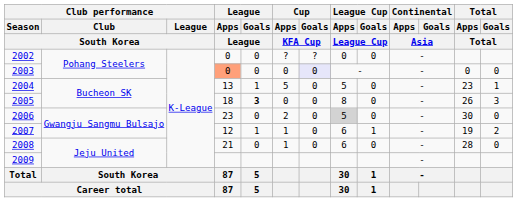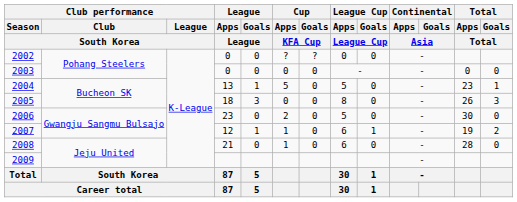2003 | League / Apps / League: lightsalmon background -> no background
2003 | Cup / Goals / KFA Cup: lavender background -> no background
2005 | League / Goals / League: bold -> normal
2006 | League Cup / Apps / League Cup: lightgrey background -> no background
